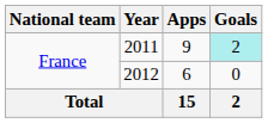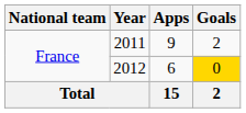2011 | Goals: paleturquoise background -> no background
2012 | Goals: no background -> gold background
